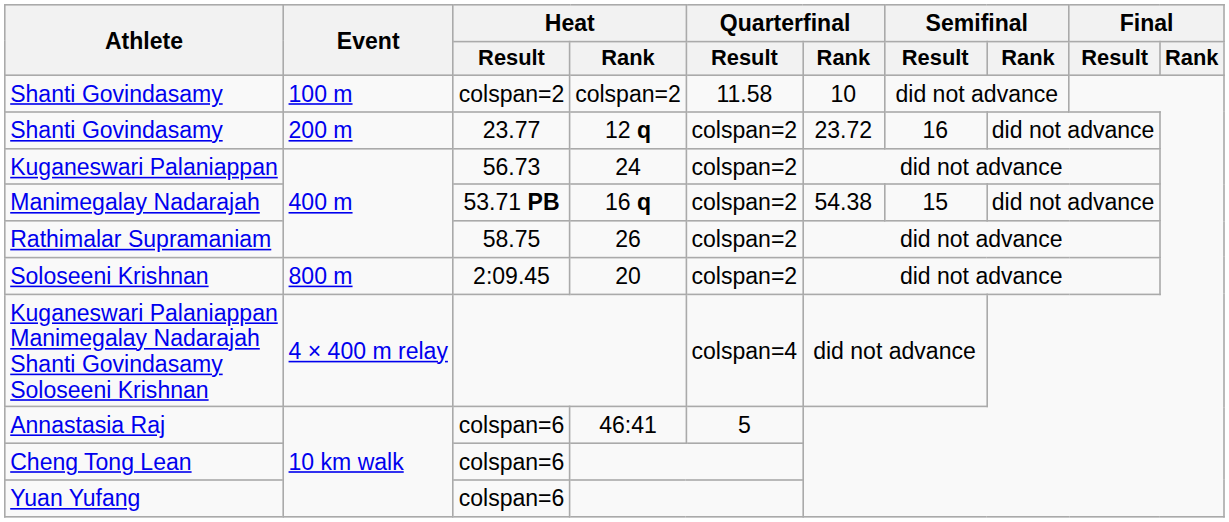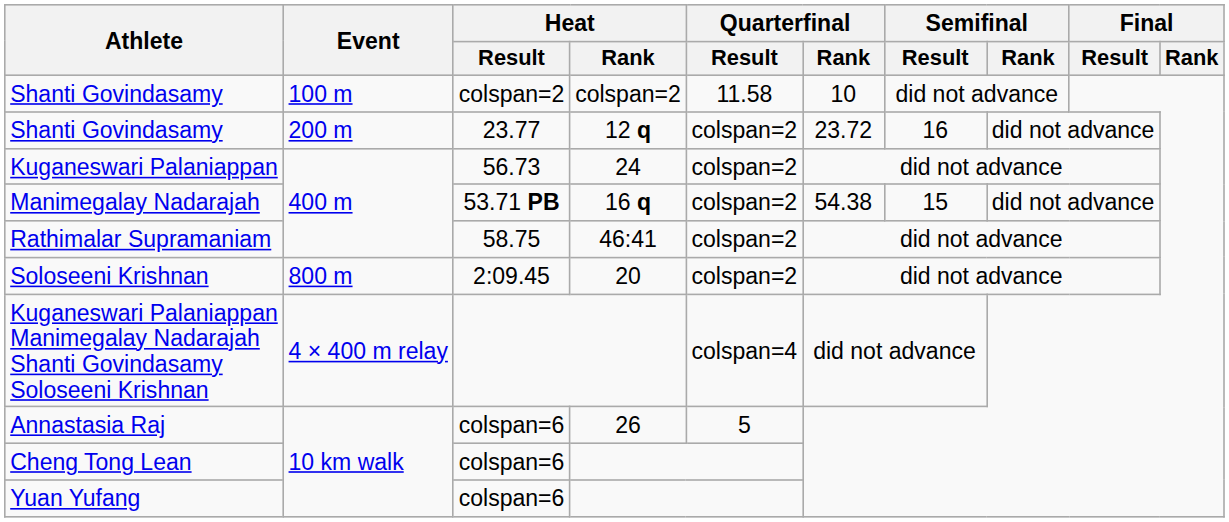Rathimalar Supramaniam | Heat / Rank: 26 -> 46:41
Annastasia Raj | Heat / Rank: 46:41 -> 26
